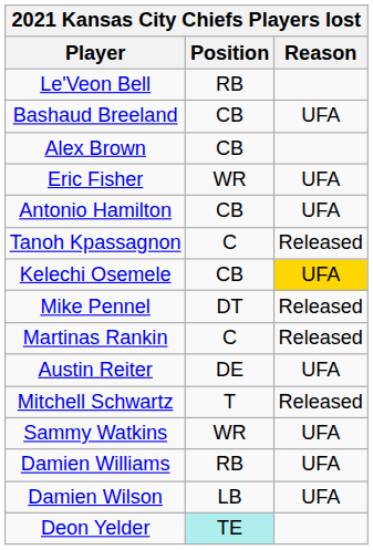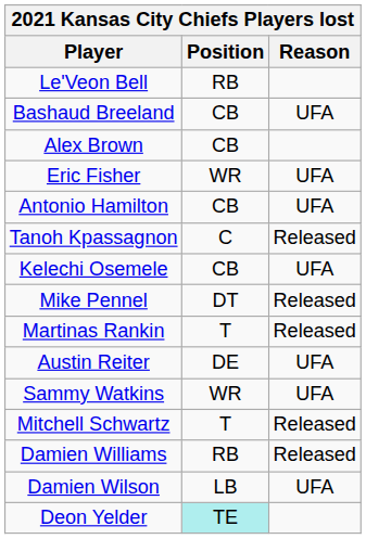Kelechi Osemele | Reason: gold background -> no background
Martinas Rankin | Position: C -> T
rows swapped: Mitchell Schwartz <-> Sammy Watkins
Damien Williams | Reason: UFA -> Released
